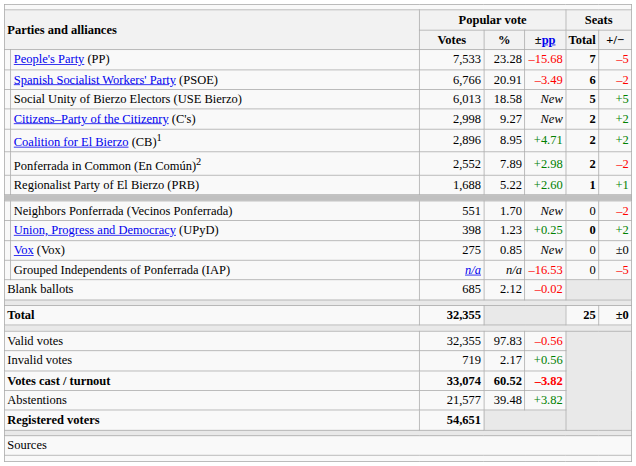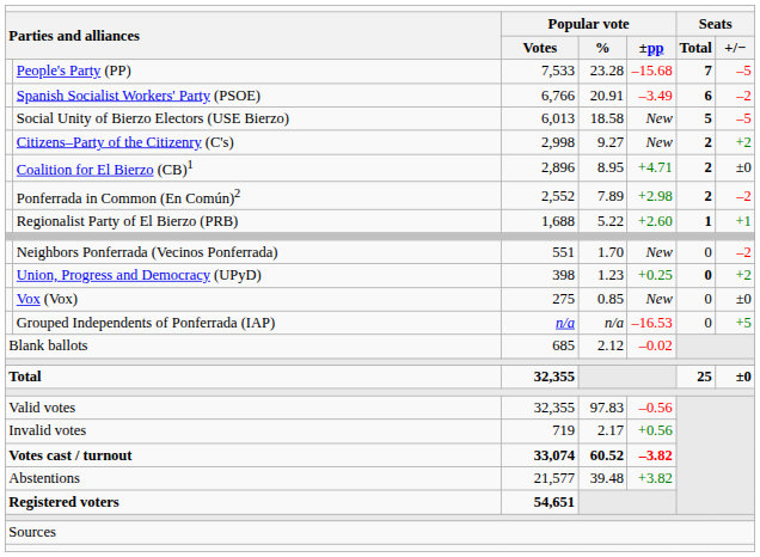Social Unity of Bierzo Electors (USE Bierzo) | column 7: +5 -> –5
Coalition for El Bierzo (CB)1 | column 7: +2 -> ±0
Grouped Independents of Ponferrada (IAP) | column 7: –5 -> +5
